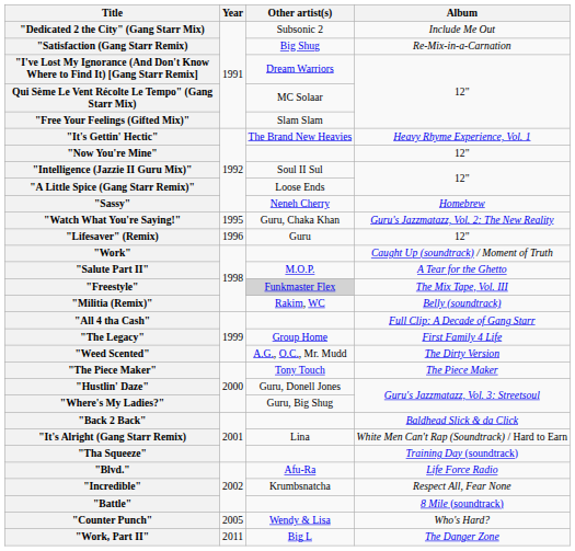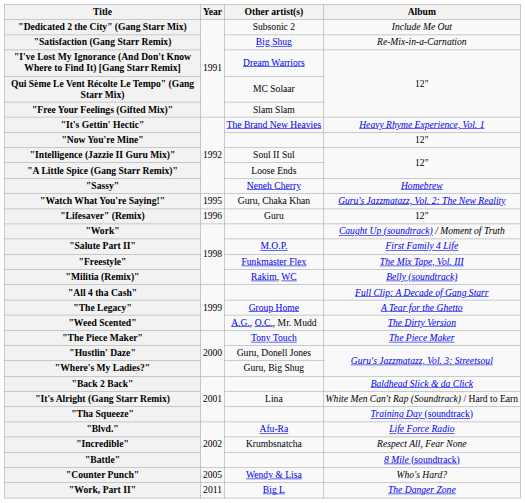"Salute Part II" | Album: A Tear for the Ghetto -> First Family 4 Life
"Freestyle" | Other artist(s): lightgrey background -> no background
"The Legacy" | Album: First Family 4 Life -> A Tear for the Ghetto
